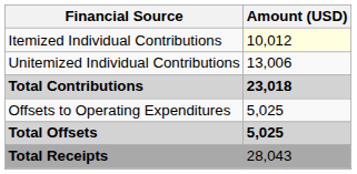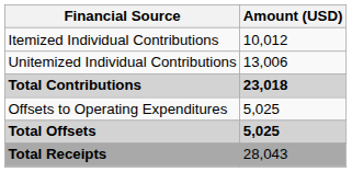Itemized Individual Contributions | Amount (USD): lightyellow background -> no background
